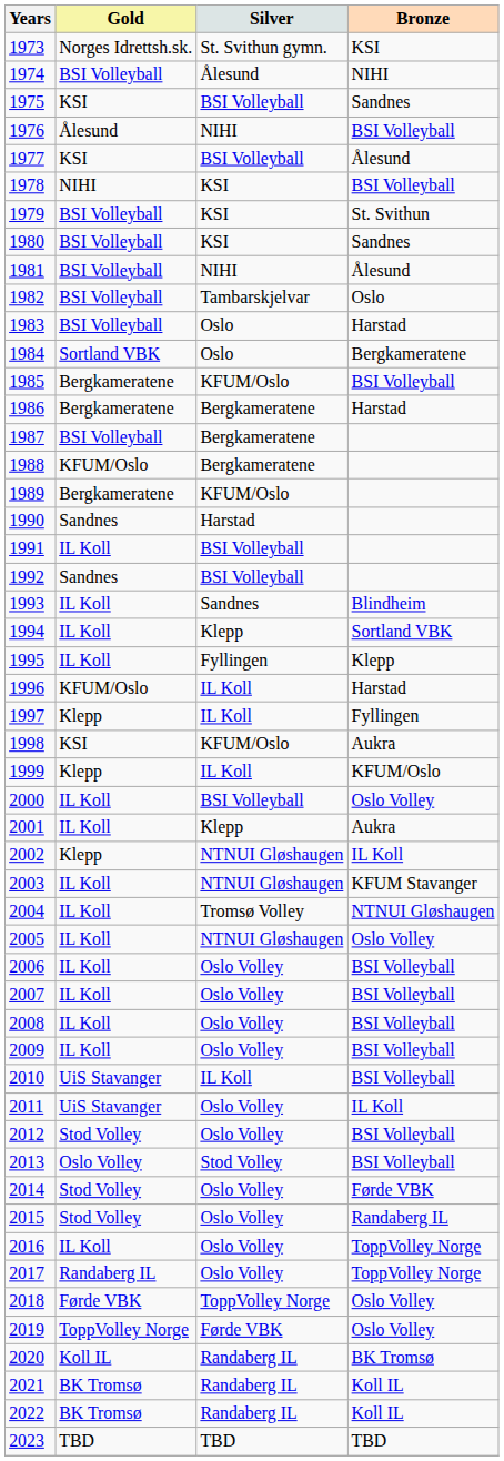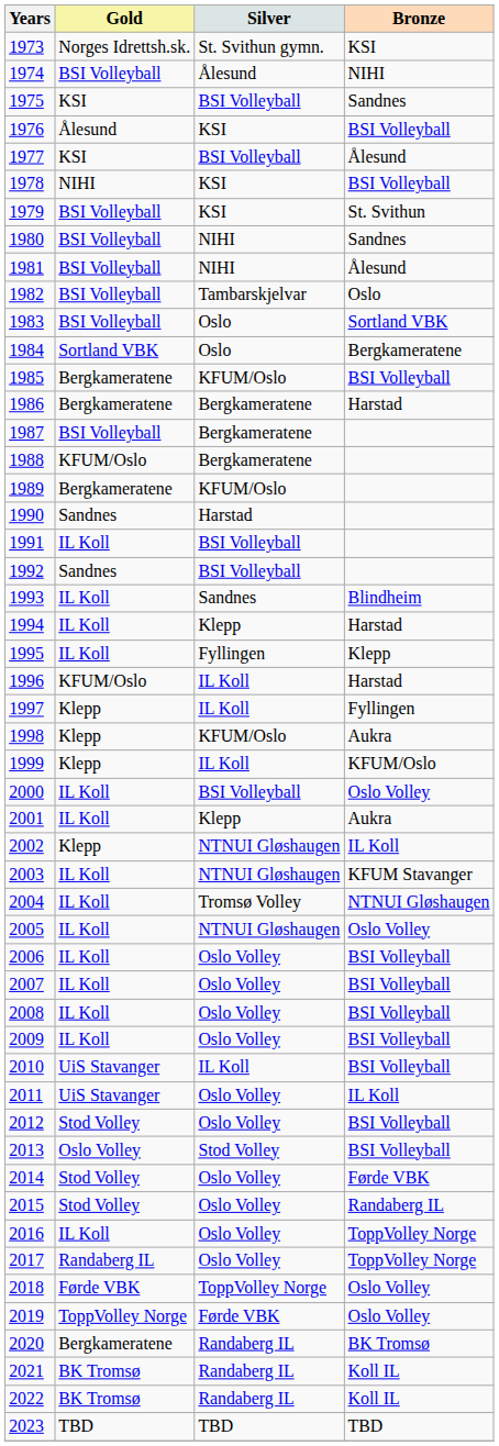1976 | Silver: NIHI -> KSI
1980 | Silver: KSI -> NIHI
1983 | Bronze: Harstad -> Sortland VBK
1994 | Bronze: Sortland VBK -> Harstad
1998 | Gold: KSI -> Klepp
2020 | Gold: Koll IL -> Bergkameratene
